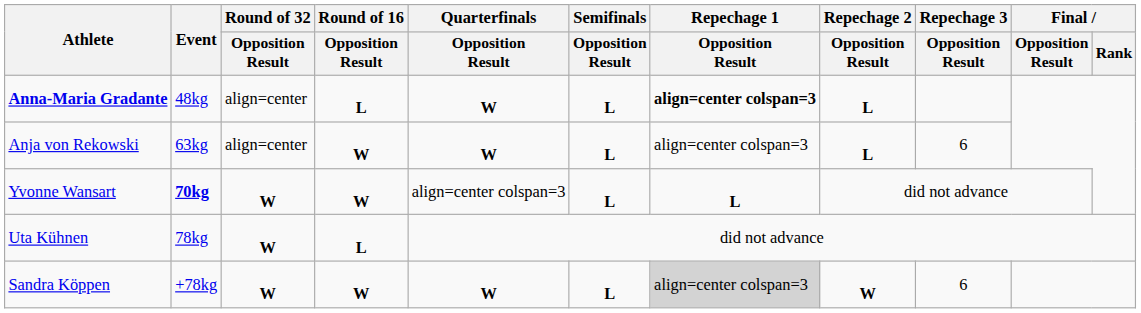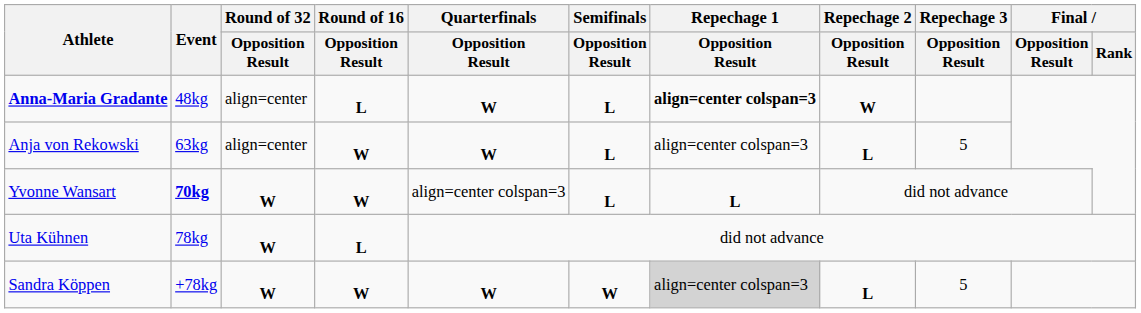Anna-Maria Gradante | Repechage 2 / Opposition Result: L -> W
Anja von Rekowski | Repechage 3 / Opposition Result: 6 -> 5
Sandra Köppen | Semifinals / Opposition Result: L -> W
Sandra Köppen | Repechage 2 / Opposition Result: W -> L
Sandra Köppen | Repechage 3 / Opposition Result: 6 -> 5
